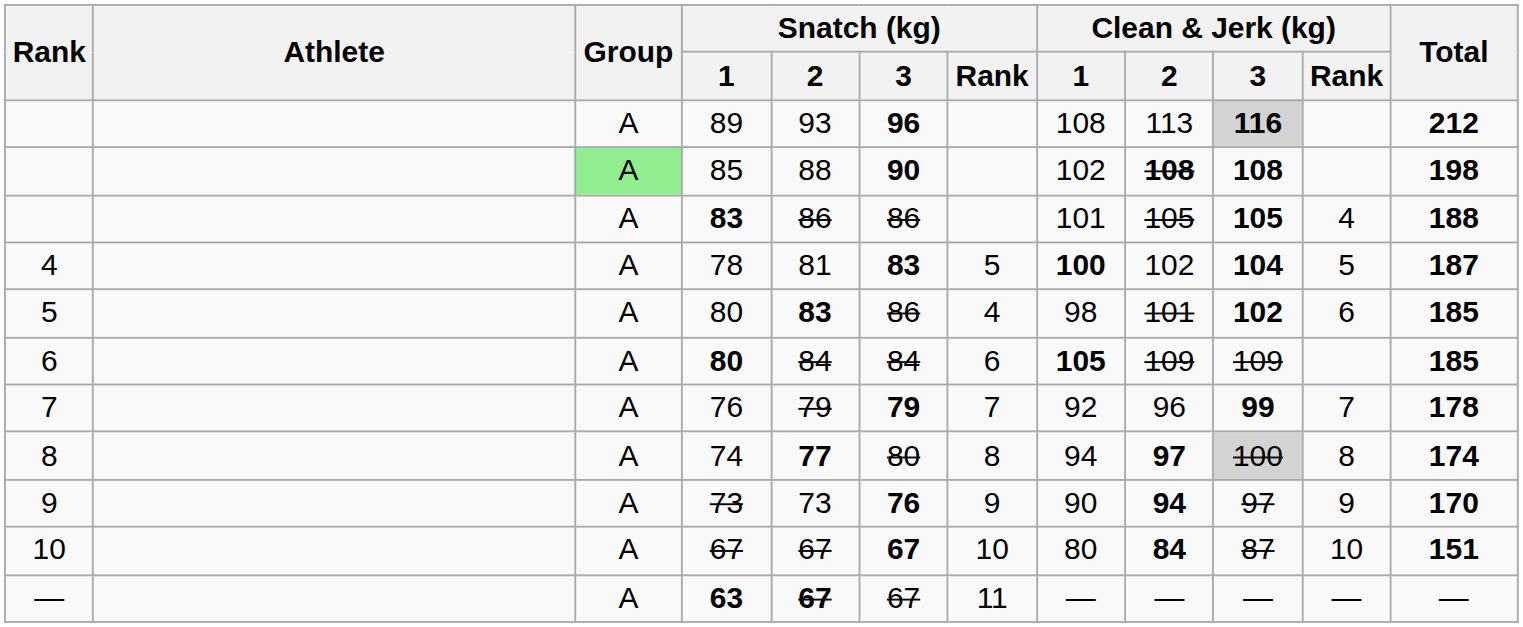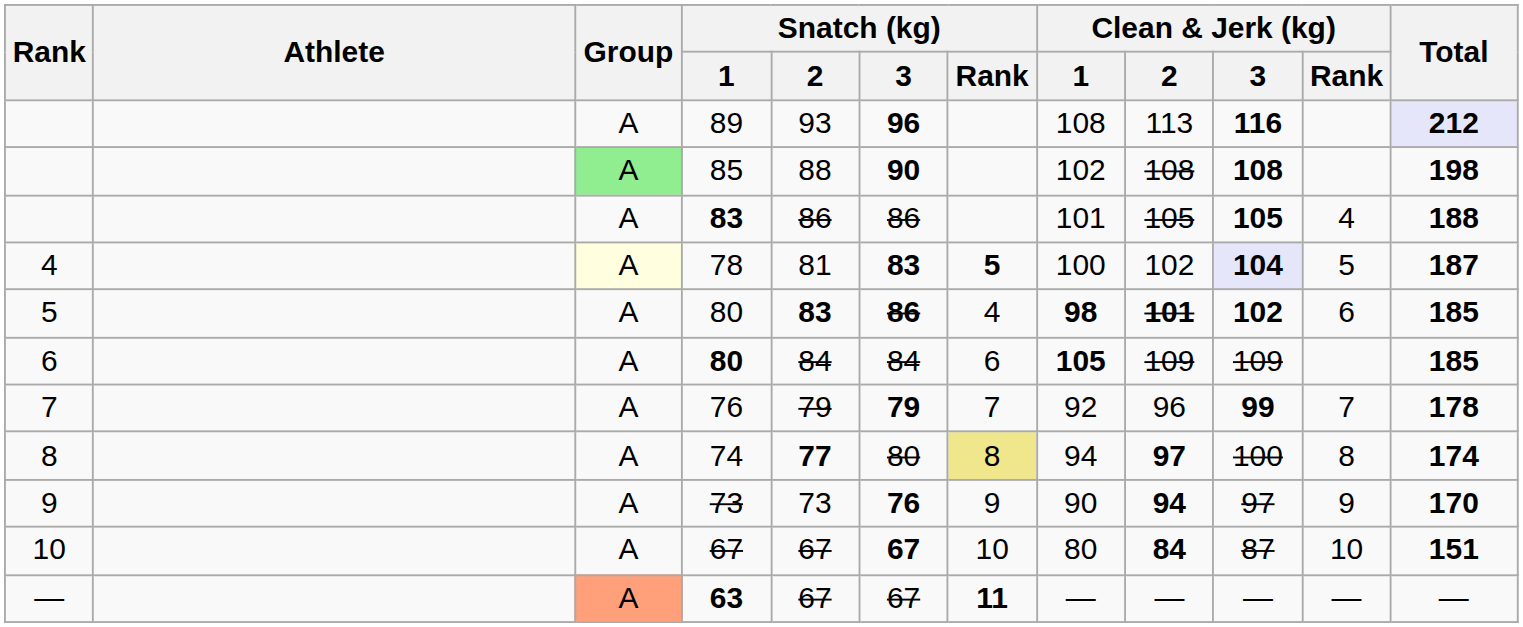89 | Clean & Jerk (kg) / 3: lightgrey background -> no background
89 | Total: no background -> lavender background
85 | Clean & Jerk (kg) / 2: bold -> normal
78 | Group: no background -> lightyellow background
78 | Snatch (kg) / Rank: normal -> bold
78 | Clean & Jerk (kg) / 1: bold -> normal
78 | Clean & Jerk (kg) / 3: no background -> lavender background
5 / 80 | Snatch (kg) / 3: normal -> bold
5 / 80 | Clean & Jerk (kg) / 1: normal -> bold
5 / 80 | Clean & Jerk (kg) / 2: normal -> bold
74 | Snatch (kg) / Rank: no background -> khaki background
74 | Clean & Jerk (kg) / 3: lightgrey background -> no background
63 | Group: no background -> lightsalmon background
63 | Snatch (kg) / 2: bold -> normal
63 | Snatch (kg) / Rank: normal -> bold
